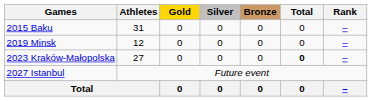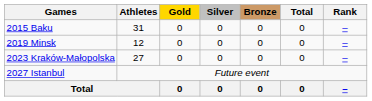2023 Kraków-Małopolska | Total: bold -> normal
